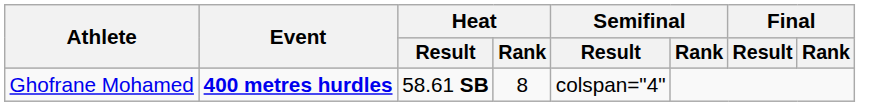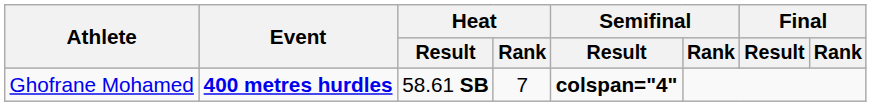Ghofrane Mohamed | Heat / Rank: 8 -> 7
Ghofrane Mohamed | Semifinal / Result: normal -> bold
